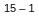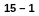row 1 | column 1: normal -> bold
